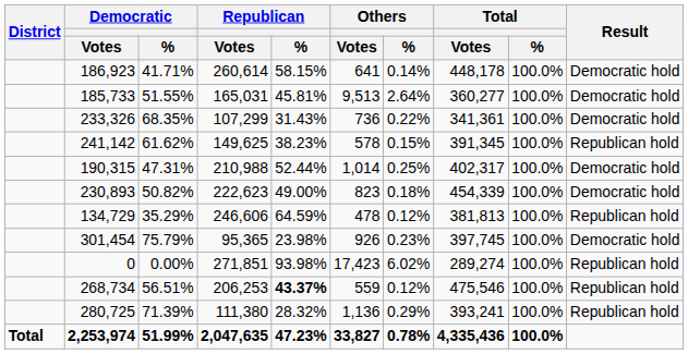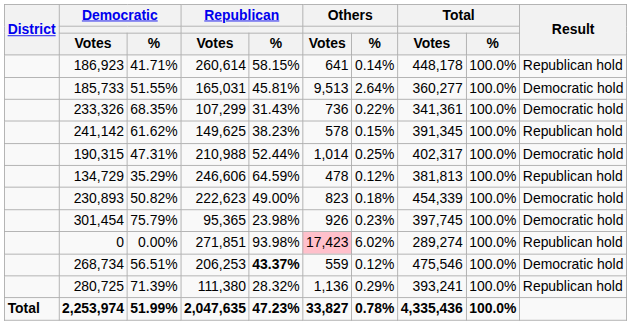186,923 | Result: Democratic hold -> Republican hold
rows swapped: 134,729 <-> 230,893
0 | Others / Votes: no background -> pink background
268,734 | Result: Republican hold -> Democratic hold
